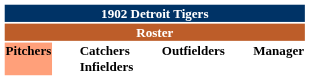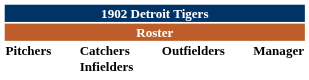Pitchers | column 1: lightsalmon background -> no background
